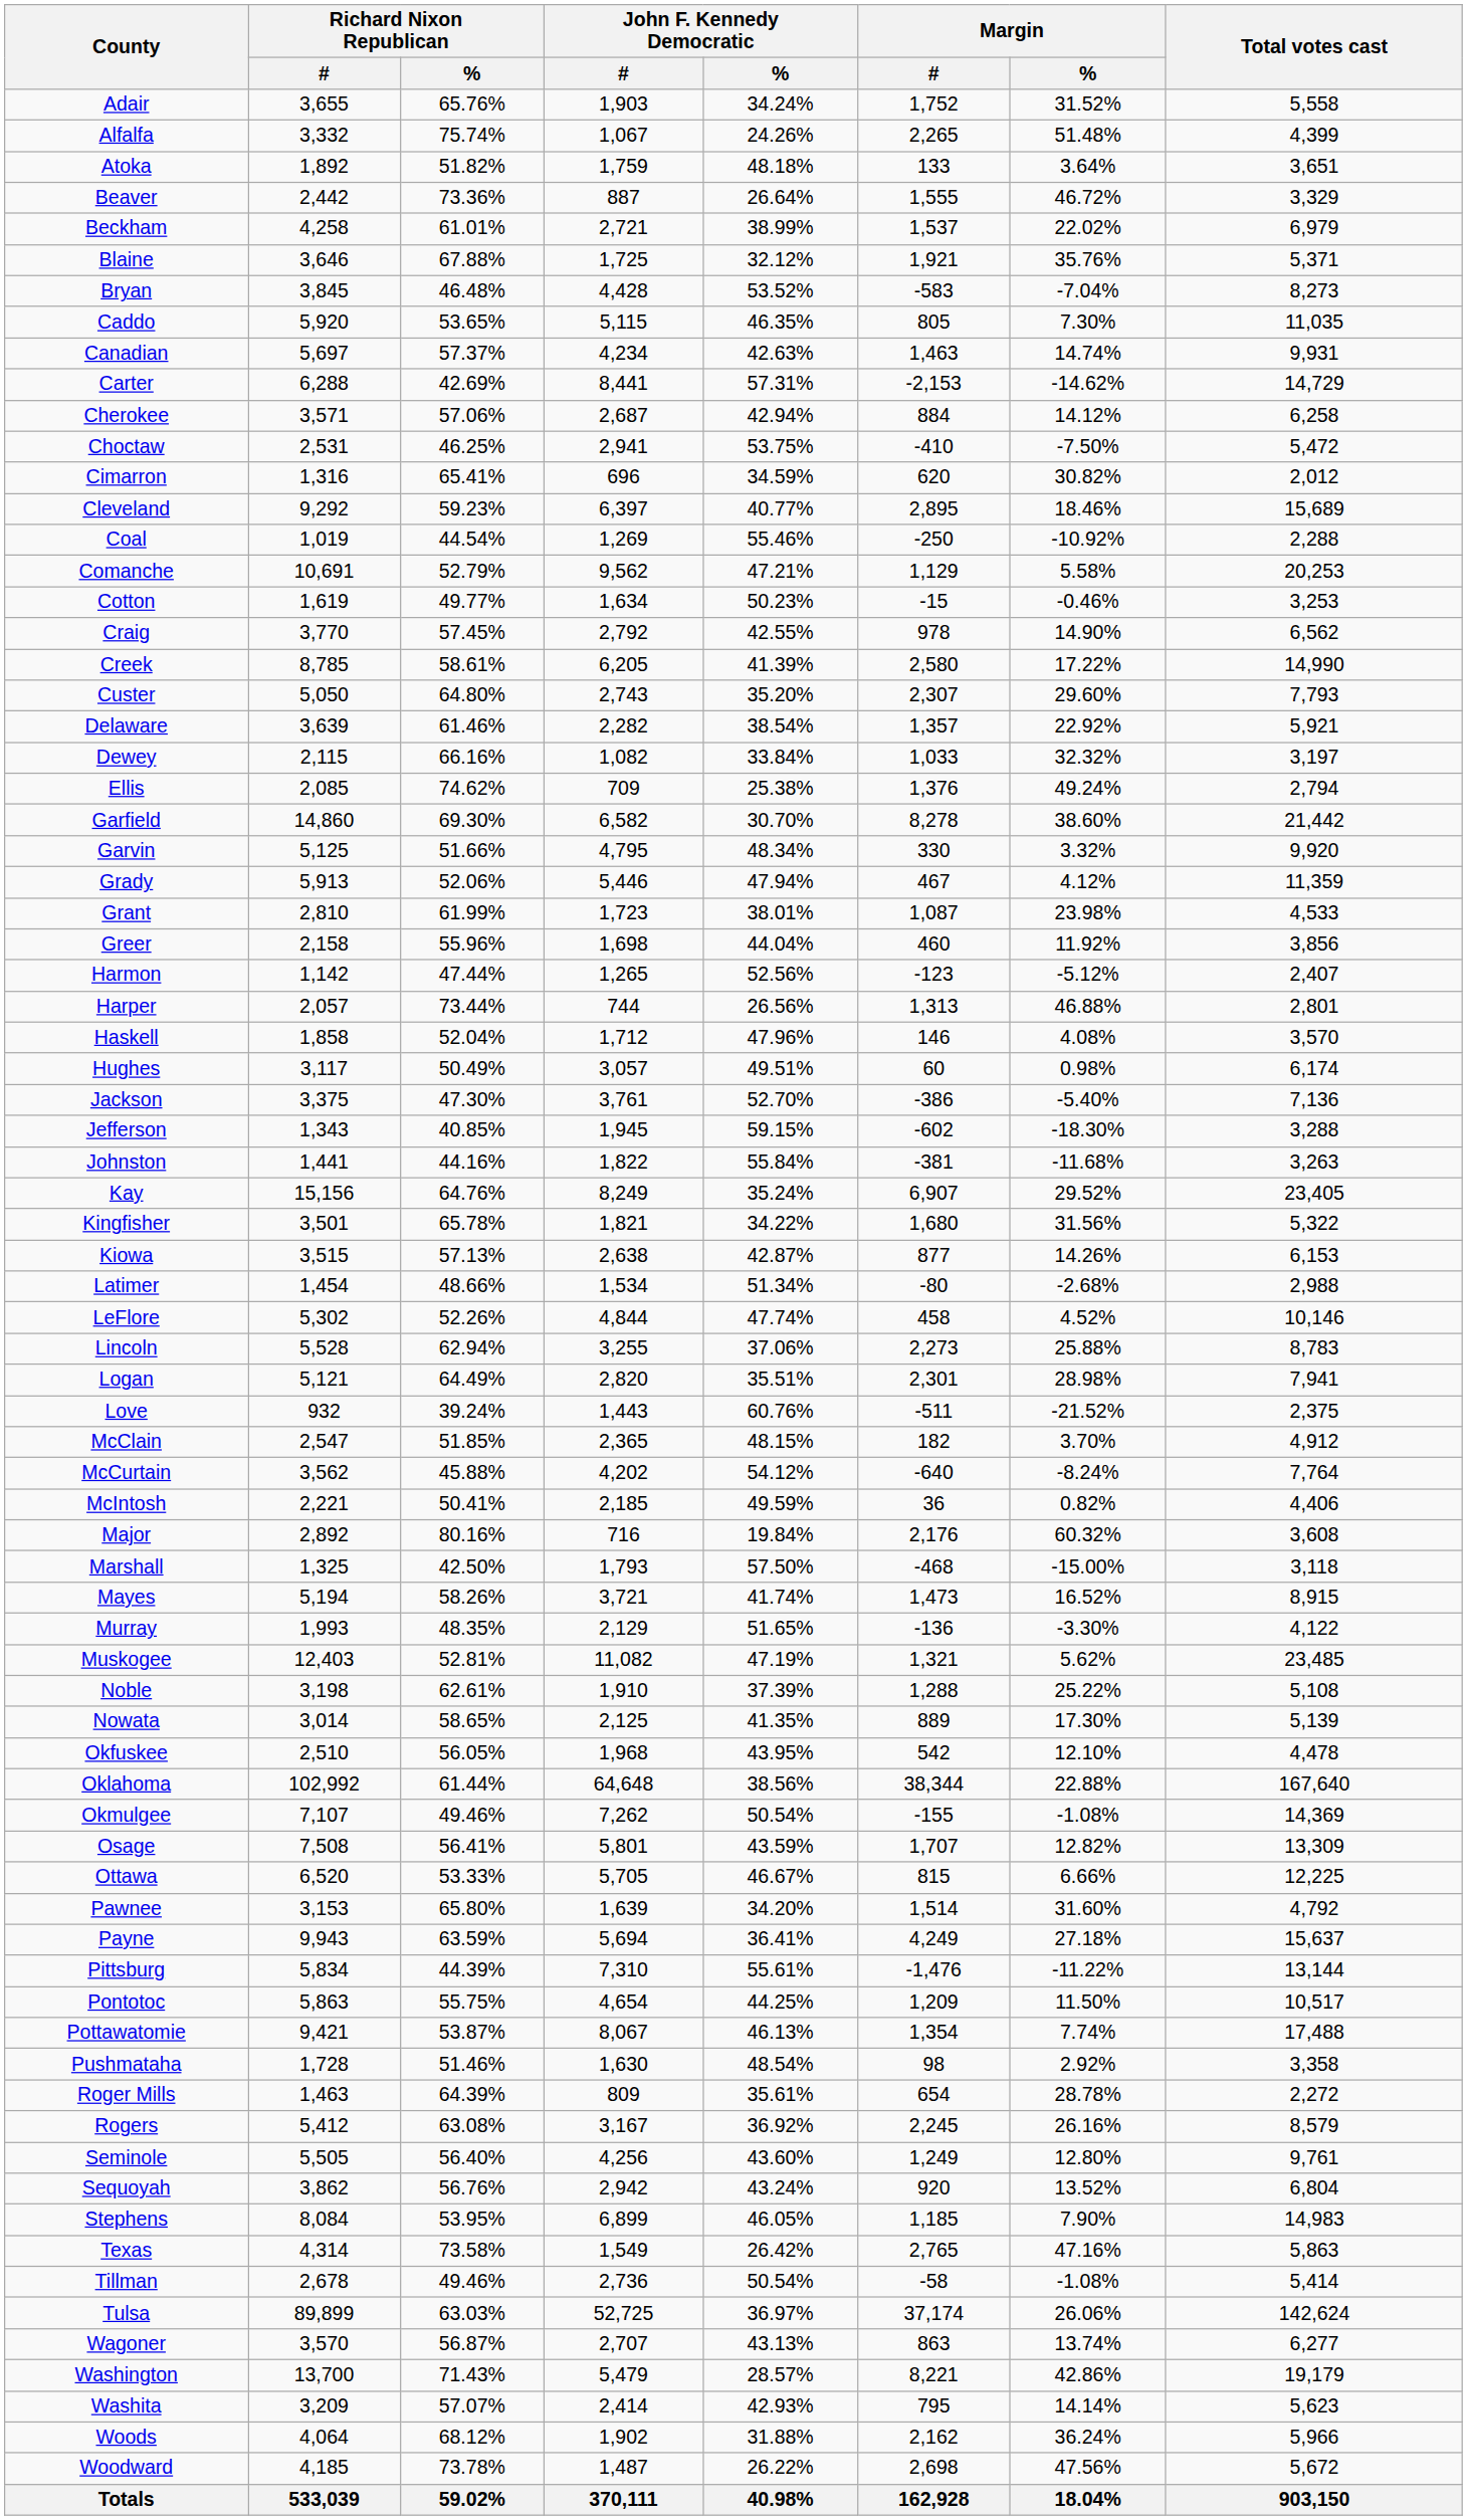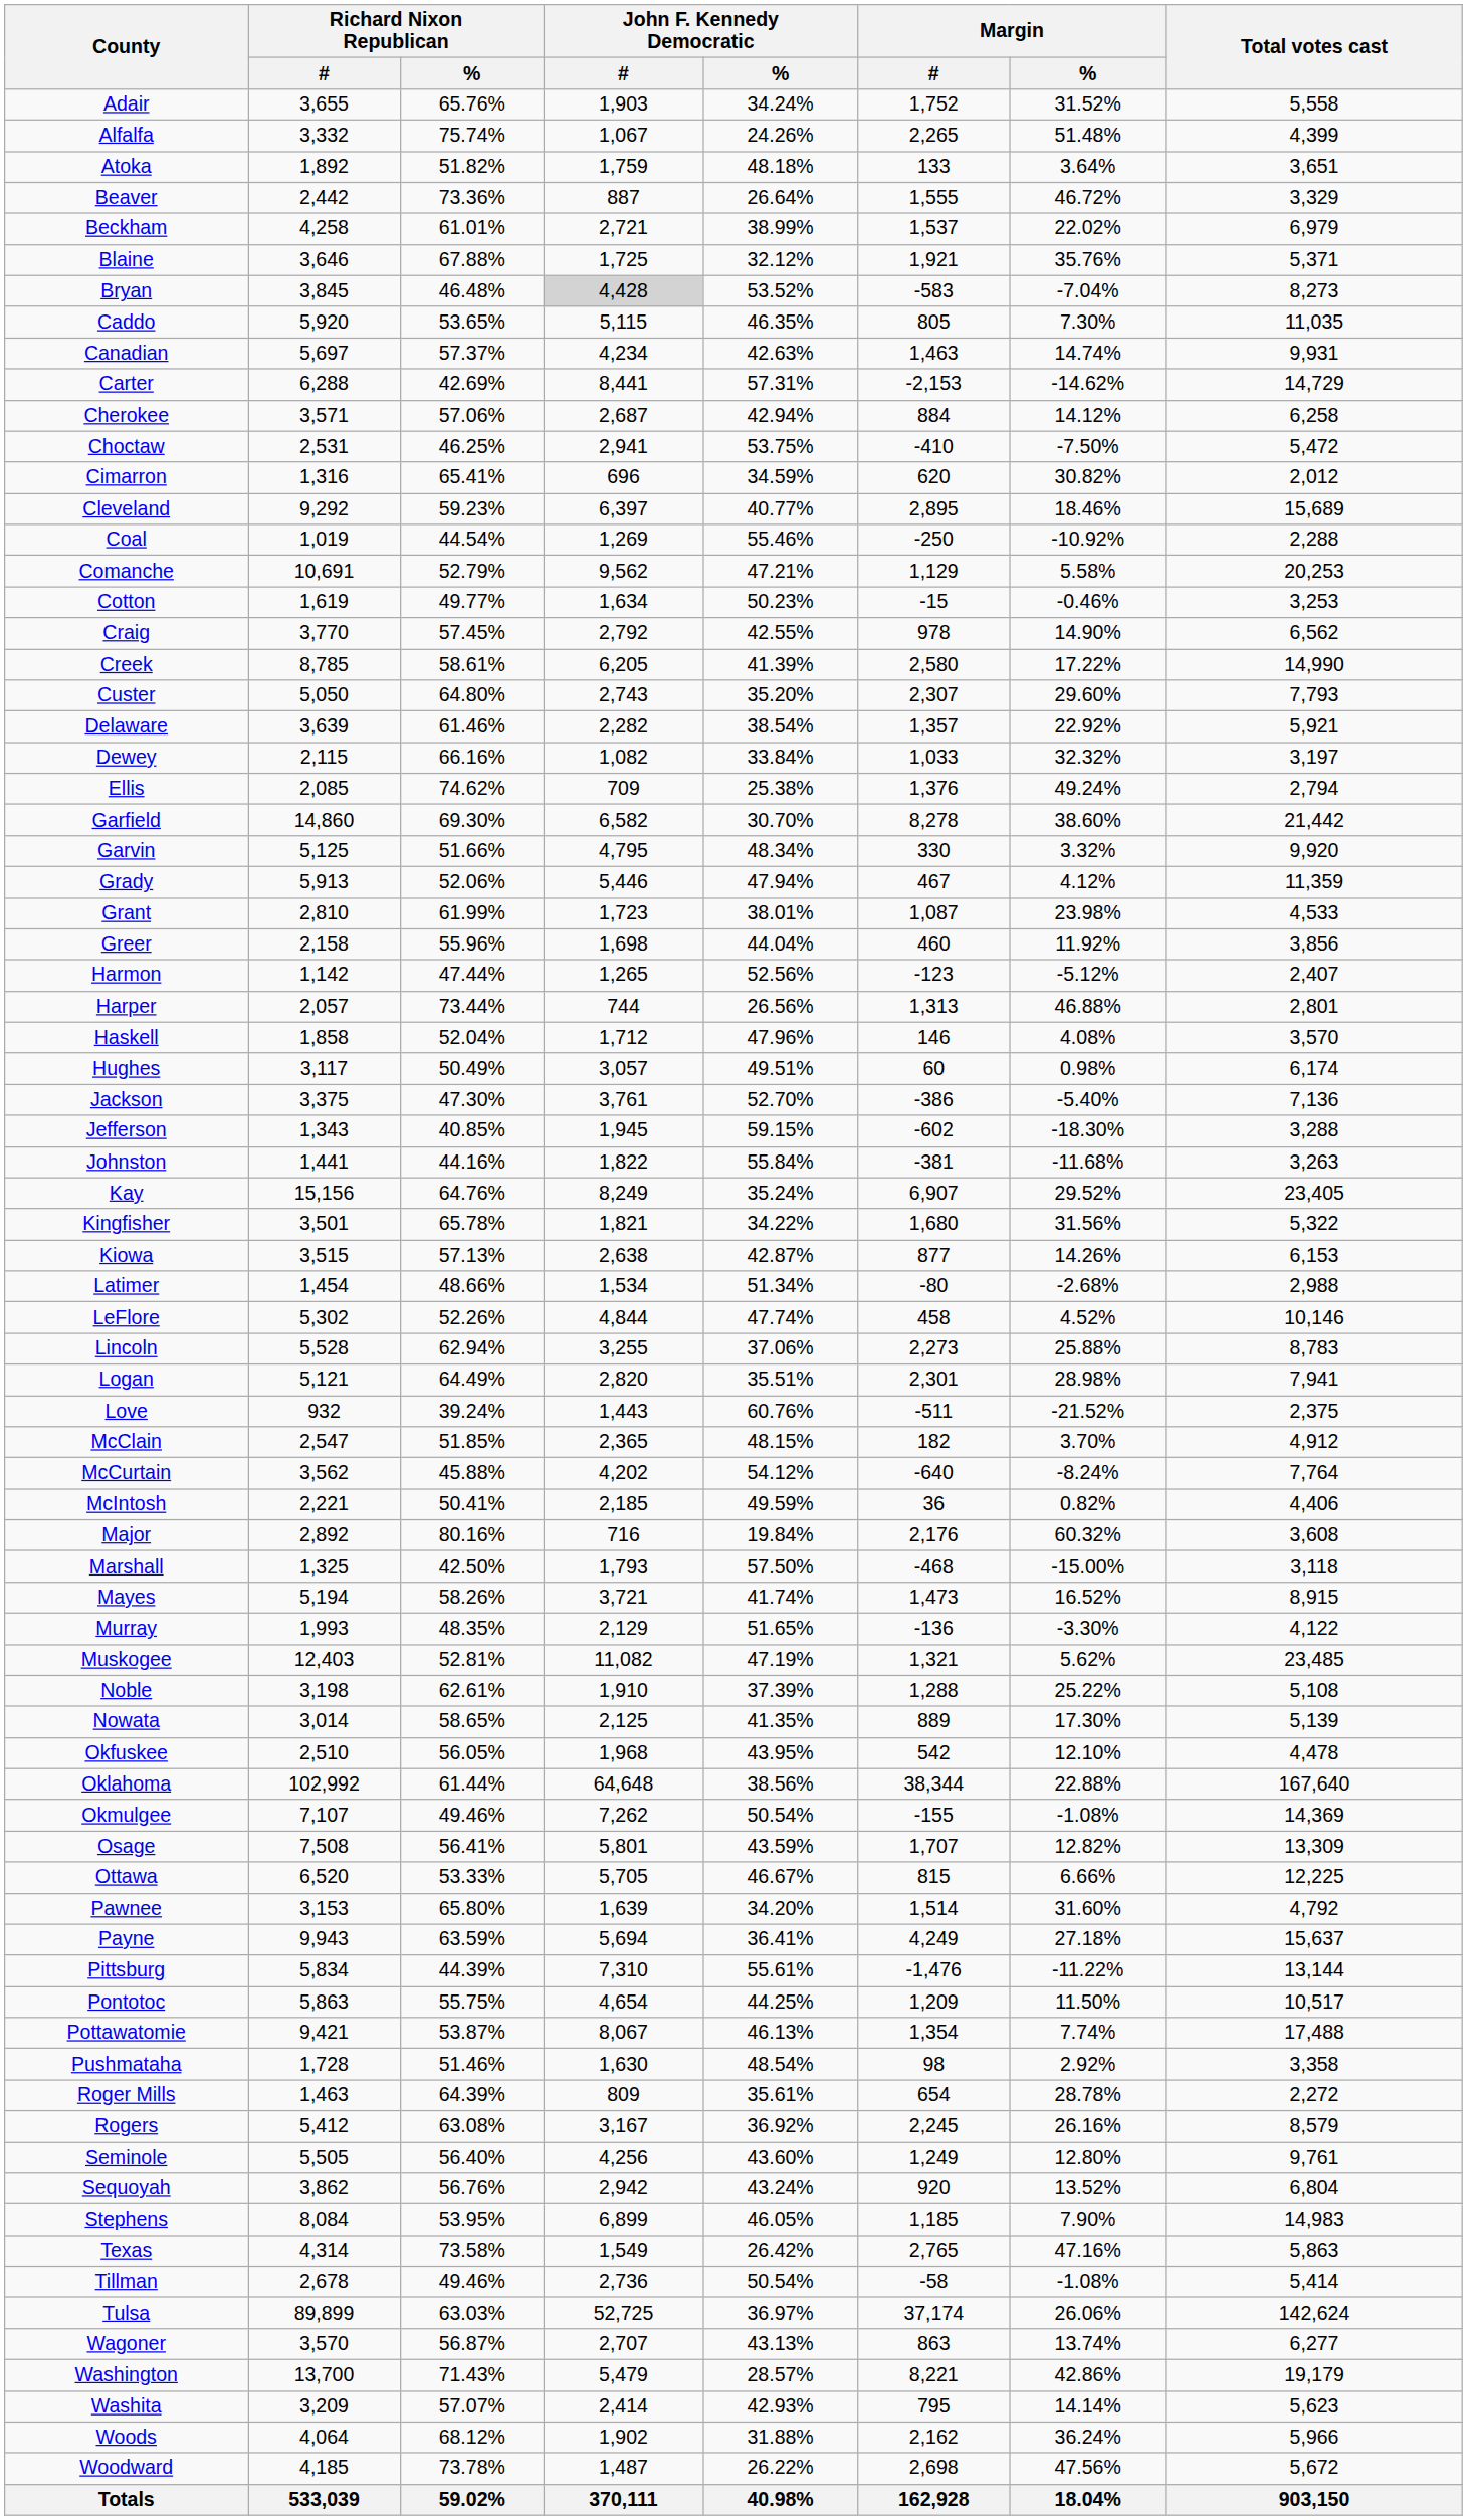Bryan | John F. Kennedy Democratic / #: no background -> lightgrey background
